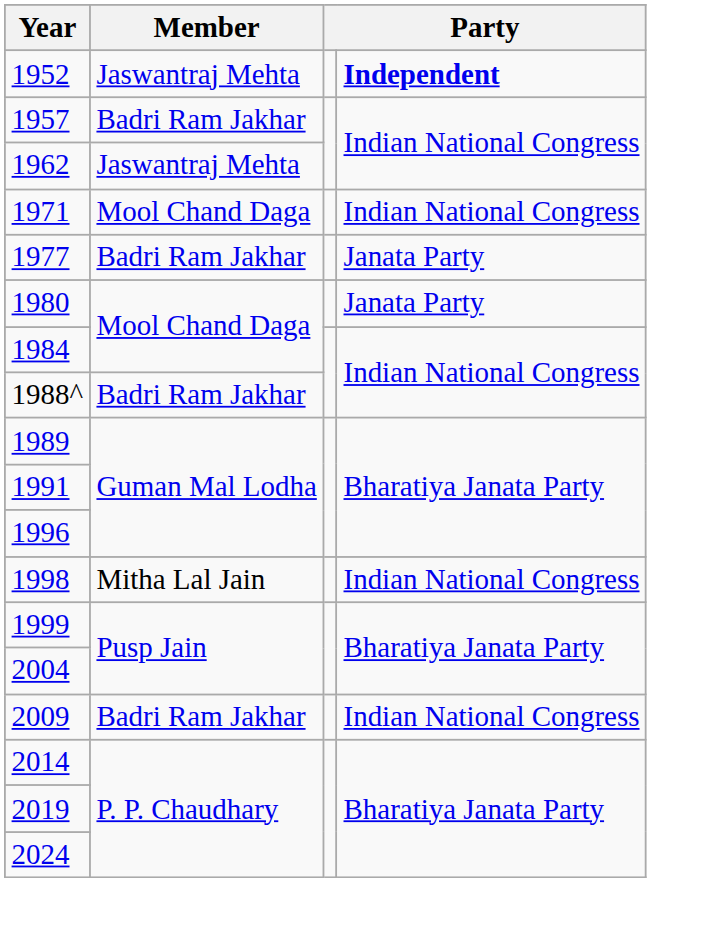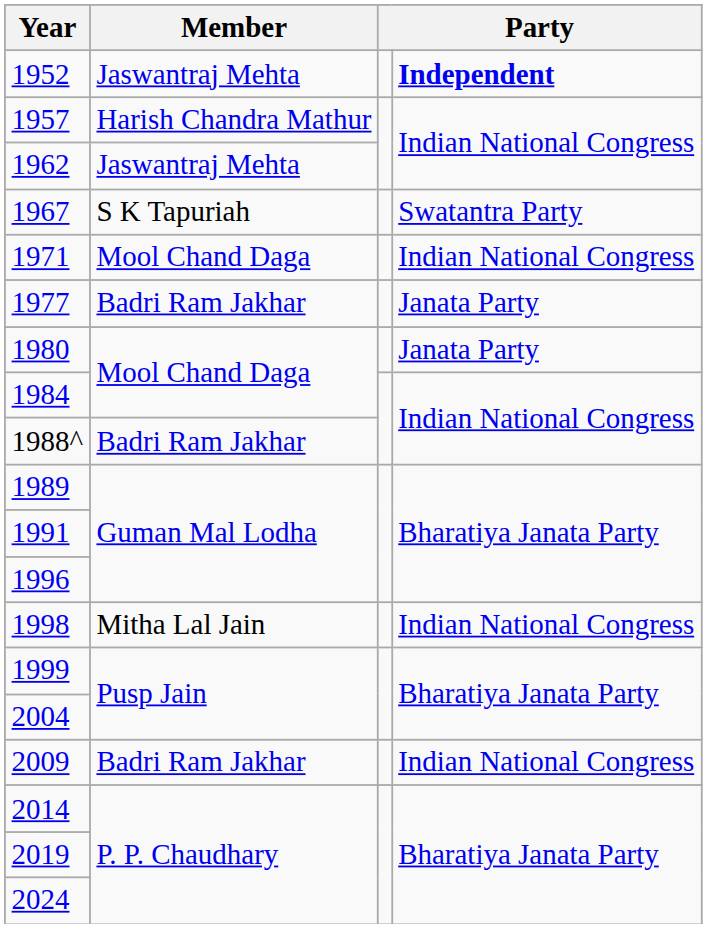1957 | Member: Badri Ram Jakhar -> Harish Chandra Mathur
+ row: 1967 | S K Tapuriah | Swatantra Party
